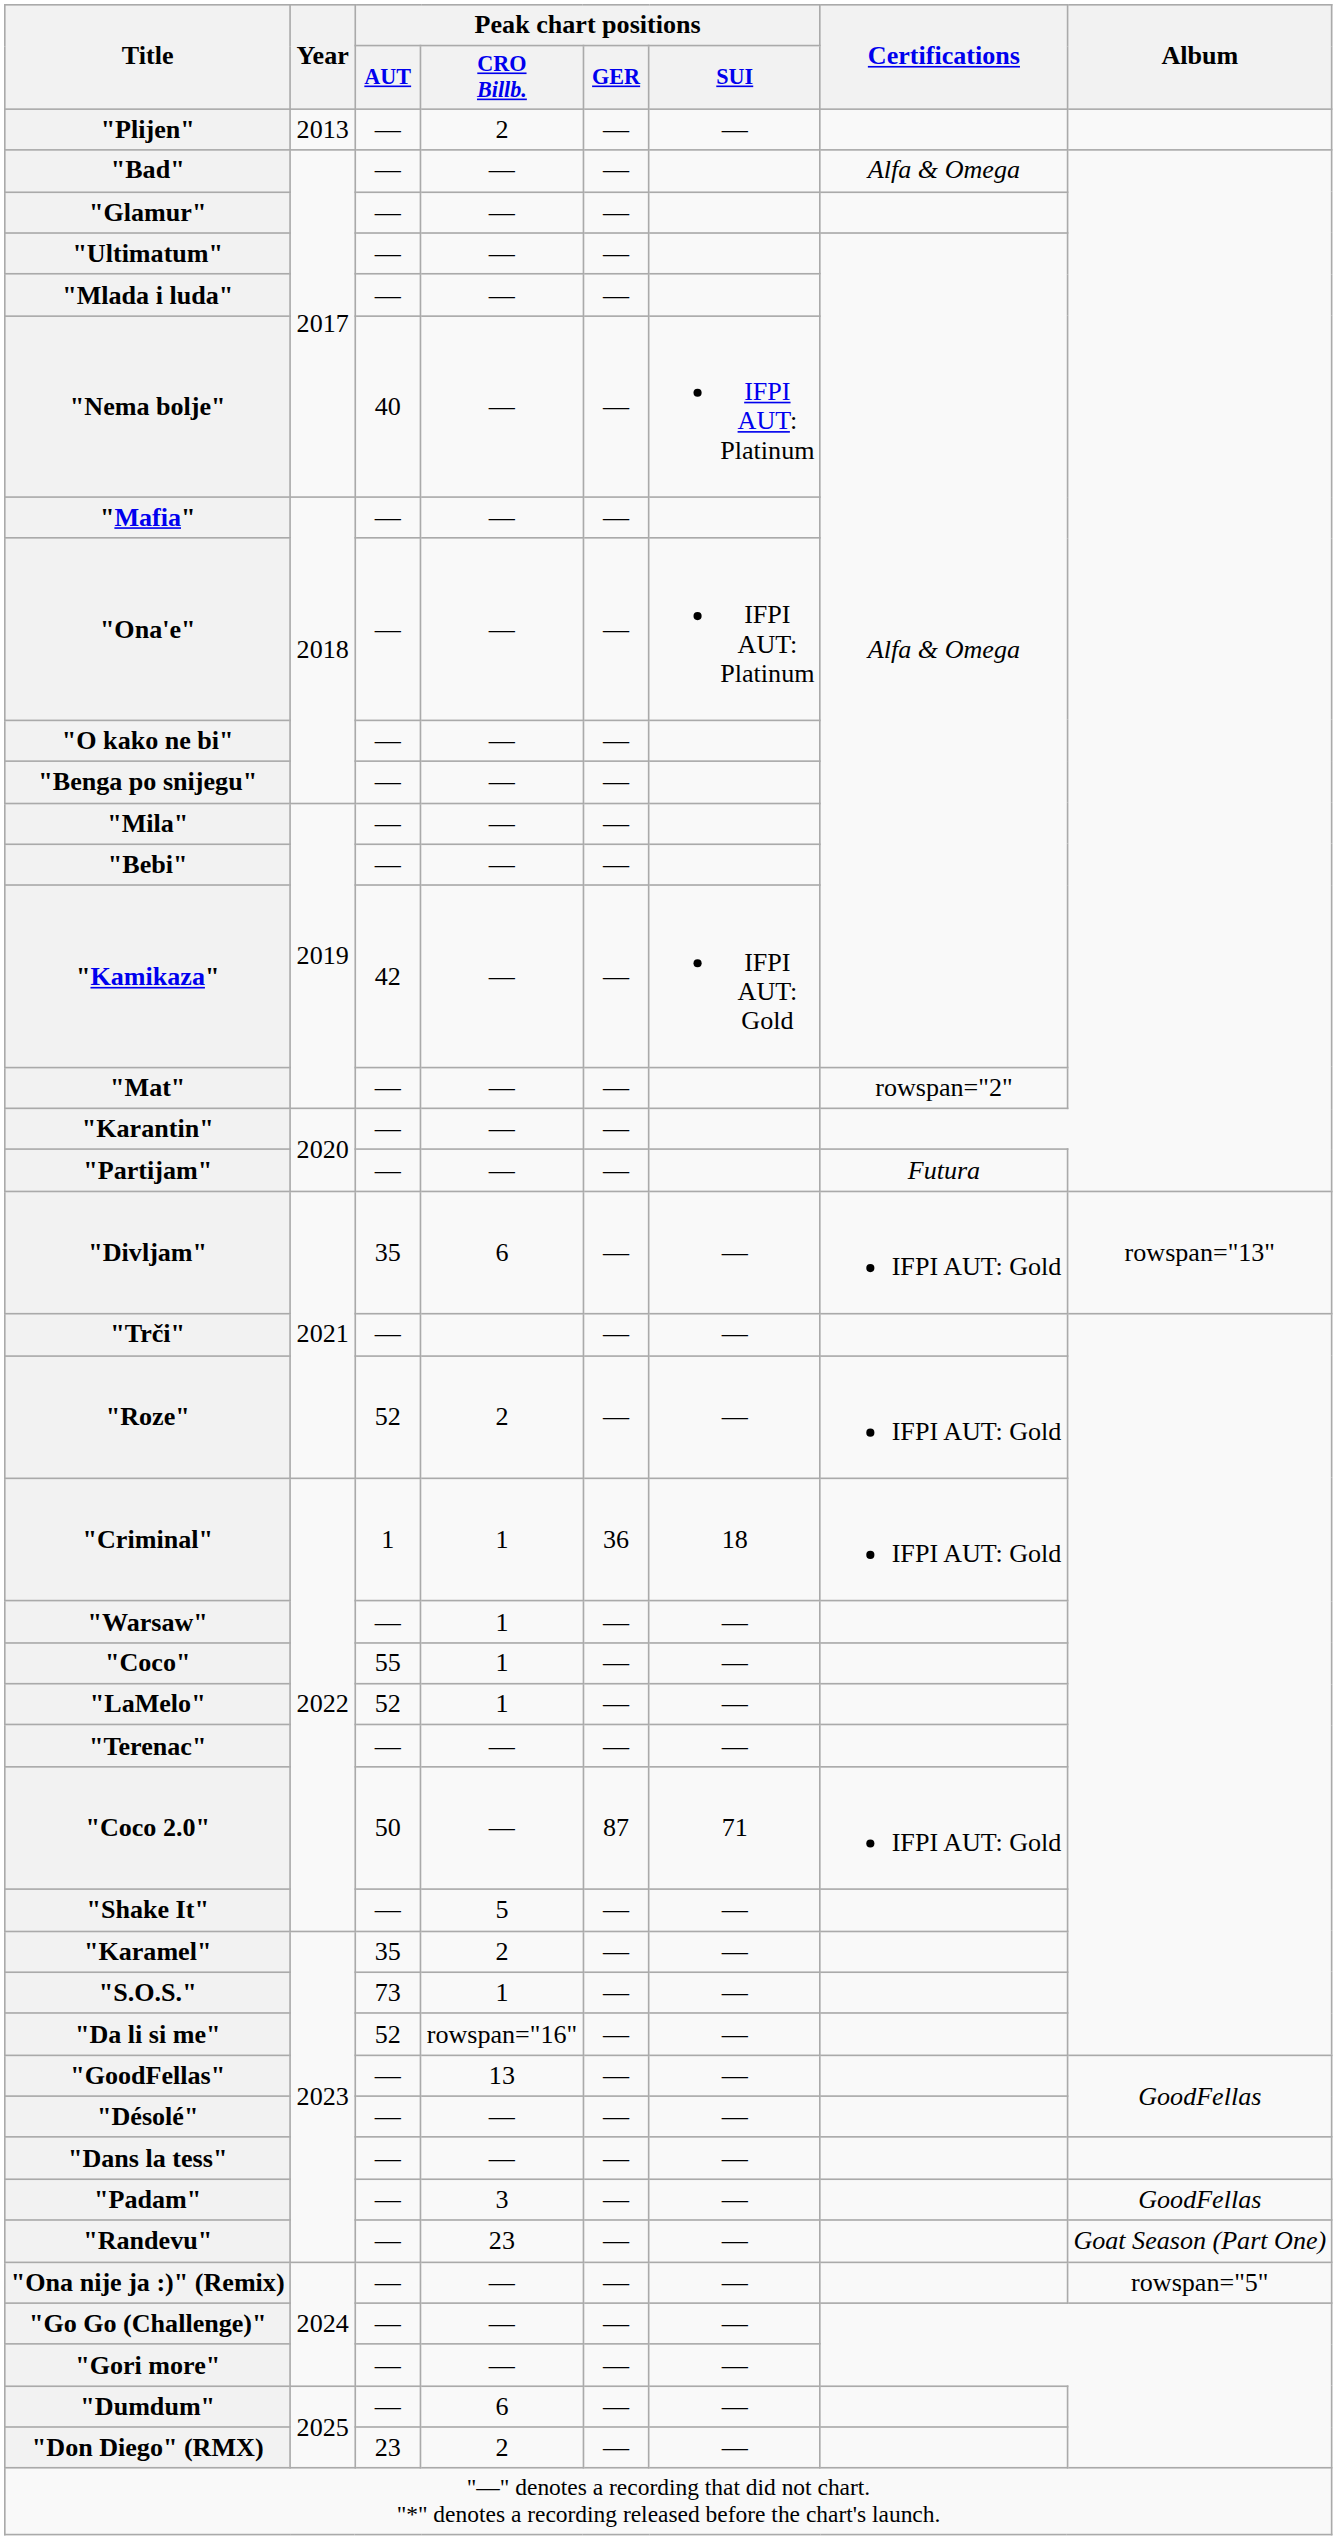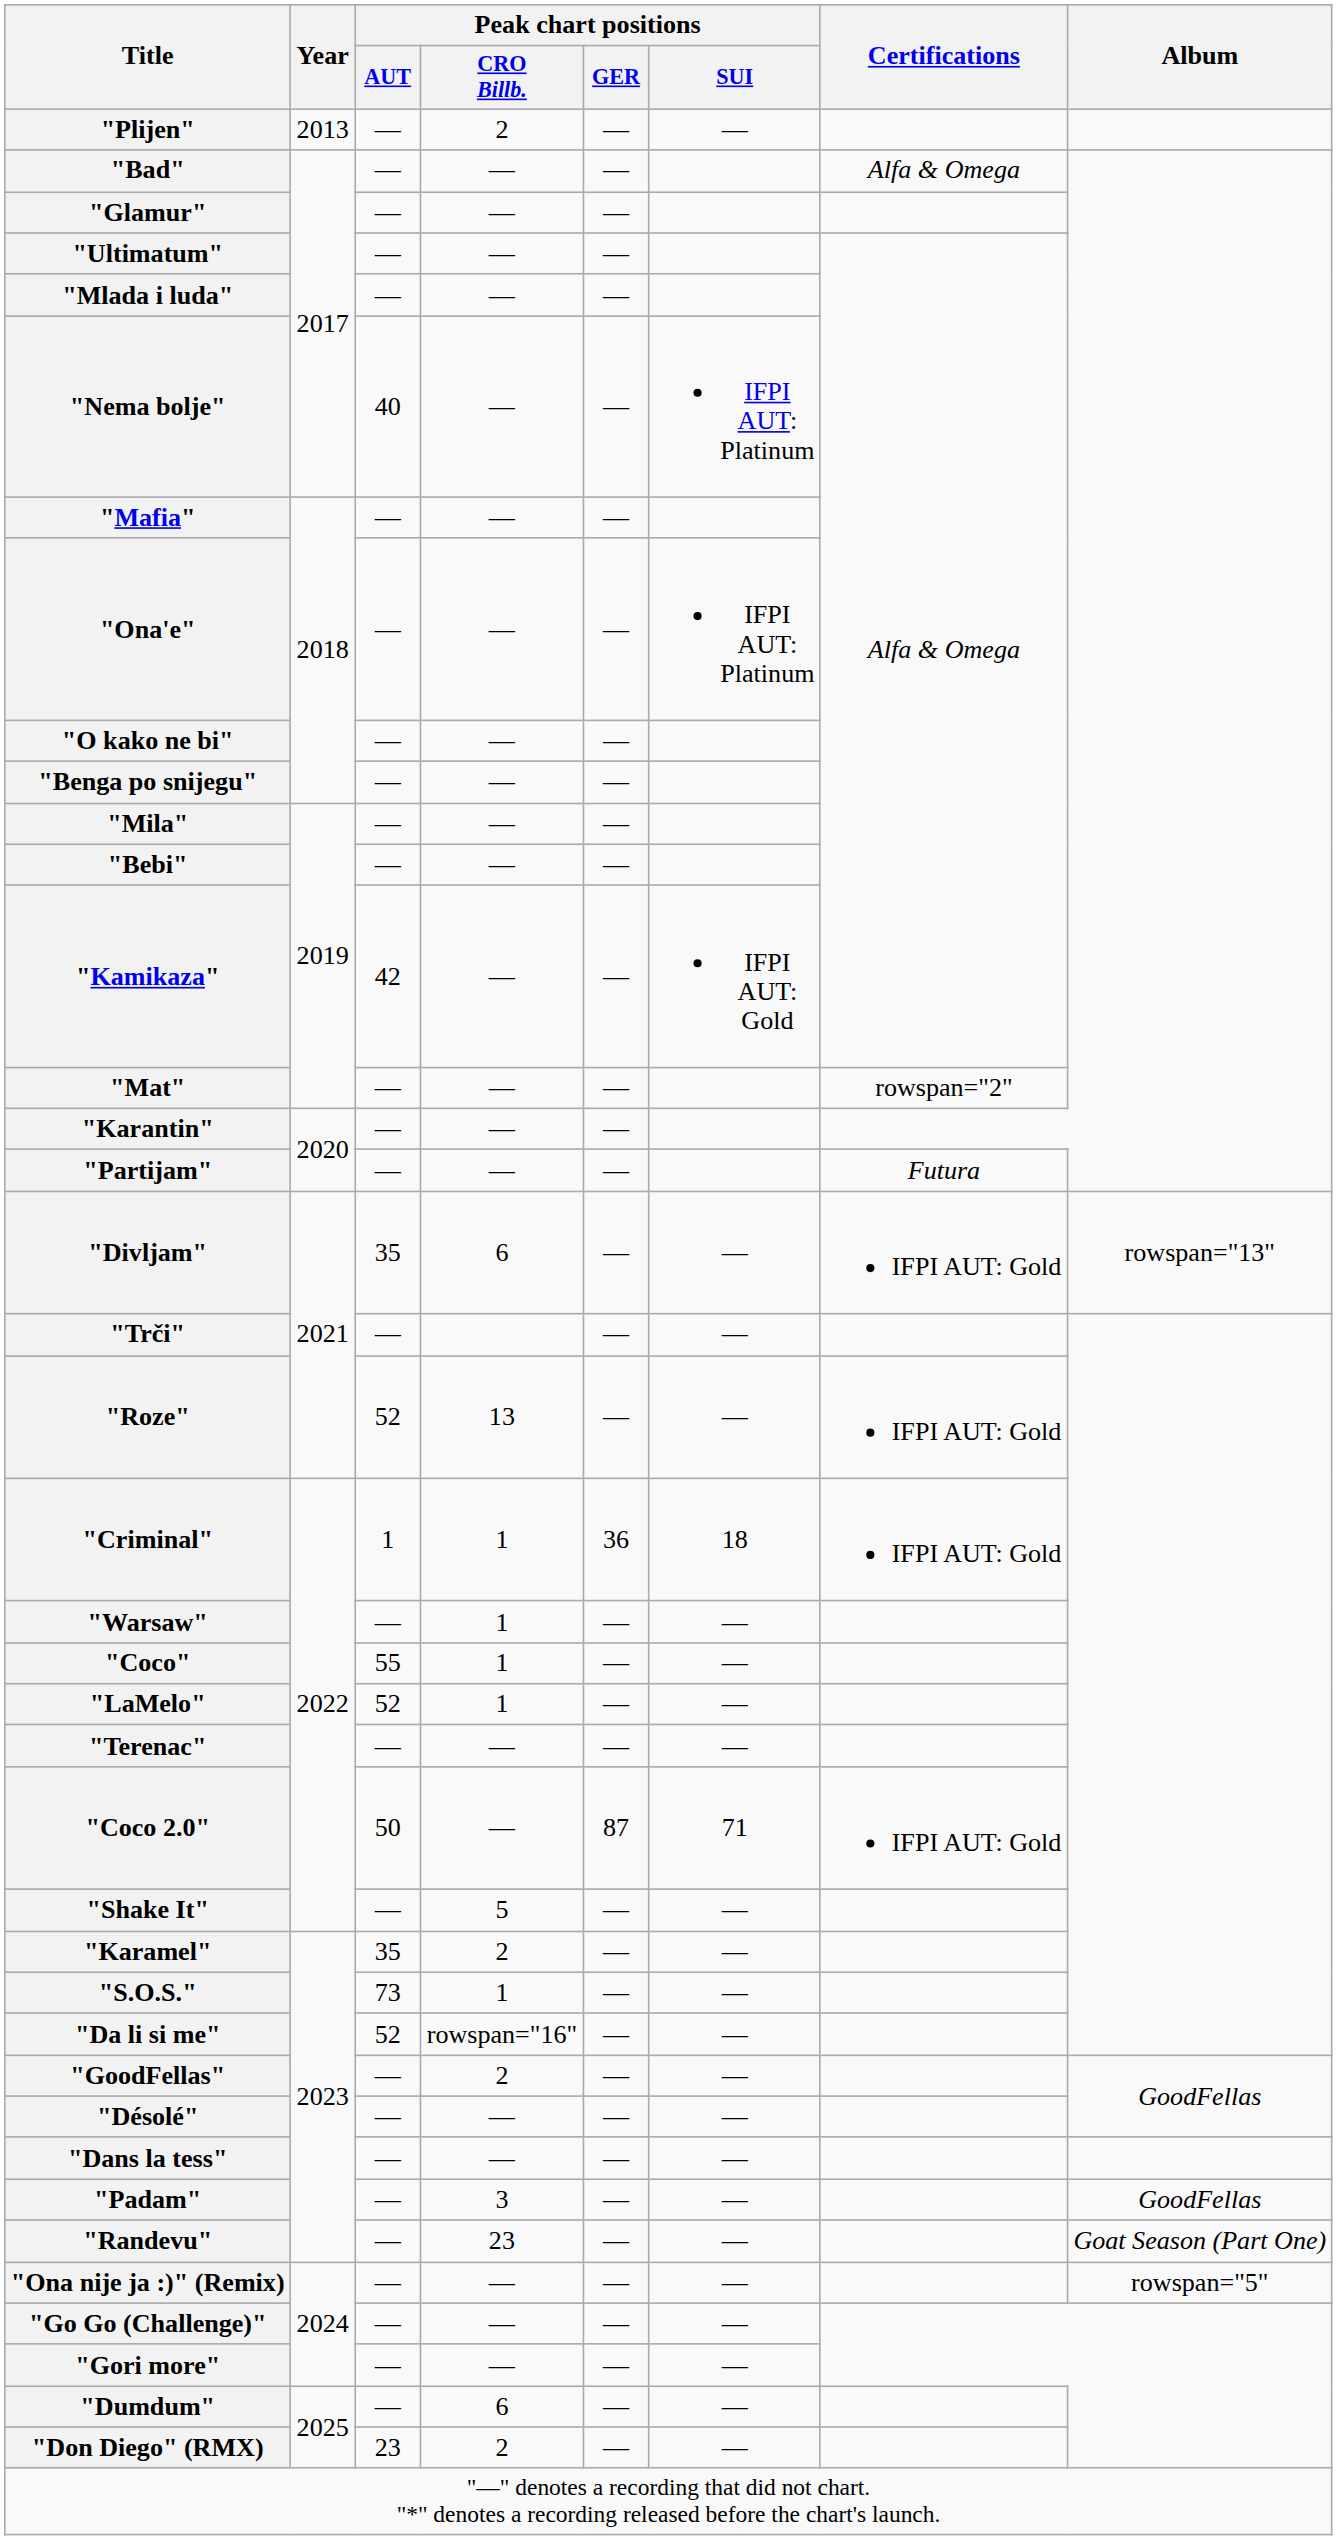"Roze" | Peak chart positions / CRO Billb.: 2 -> 13
"GoodFellas" | Peak chart positions / CRO Billb.: 13 -> 2
